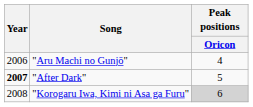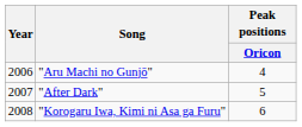"After Dark" | Year: bold -> normal
"Korogaru Iwa, Kimi ni Asa ga Furu" | Peak positions / Oricon: lightgrey background -> no background
